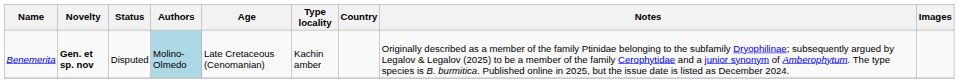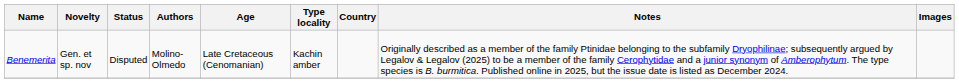Benemerita | Novelty: bold -> normal
Benemerita | Authors: lightblue background -> no background
